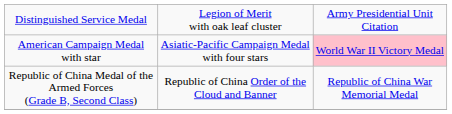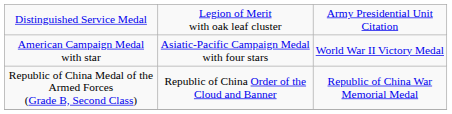American Campaign Medal with star | column 3: pink background -> no background
